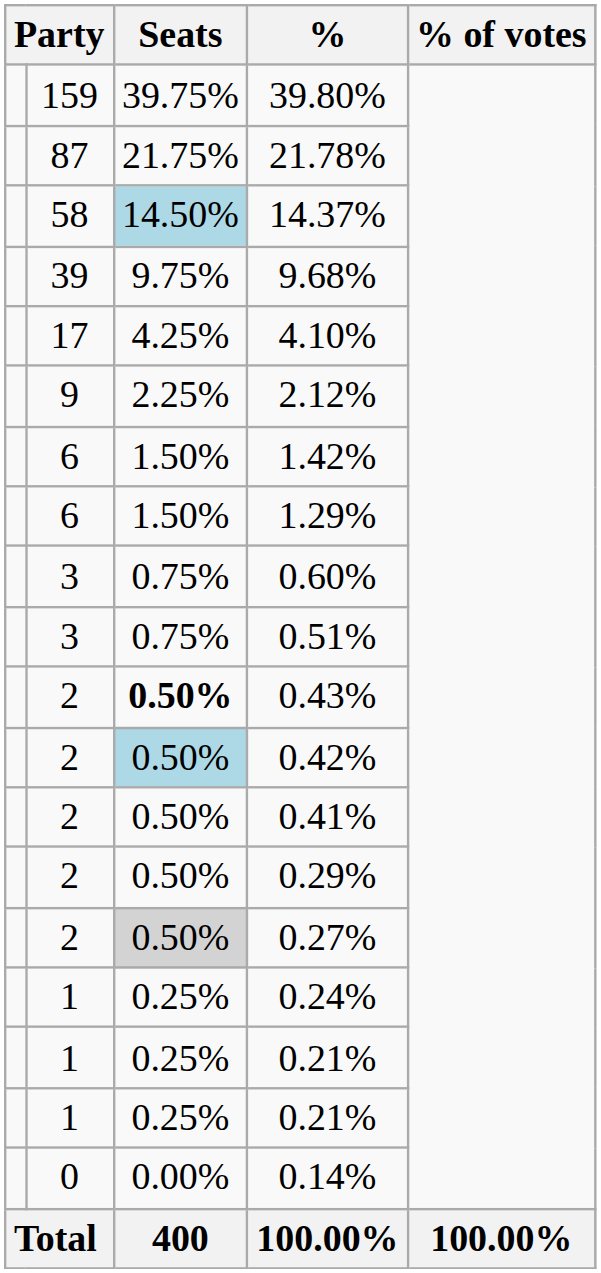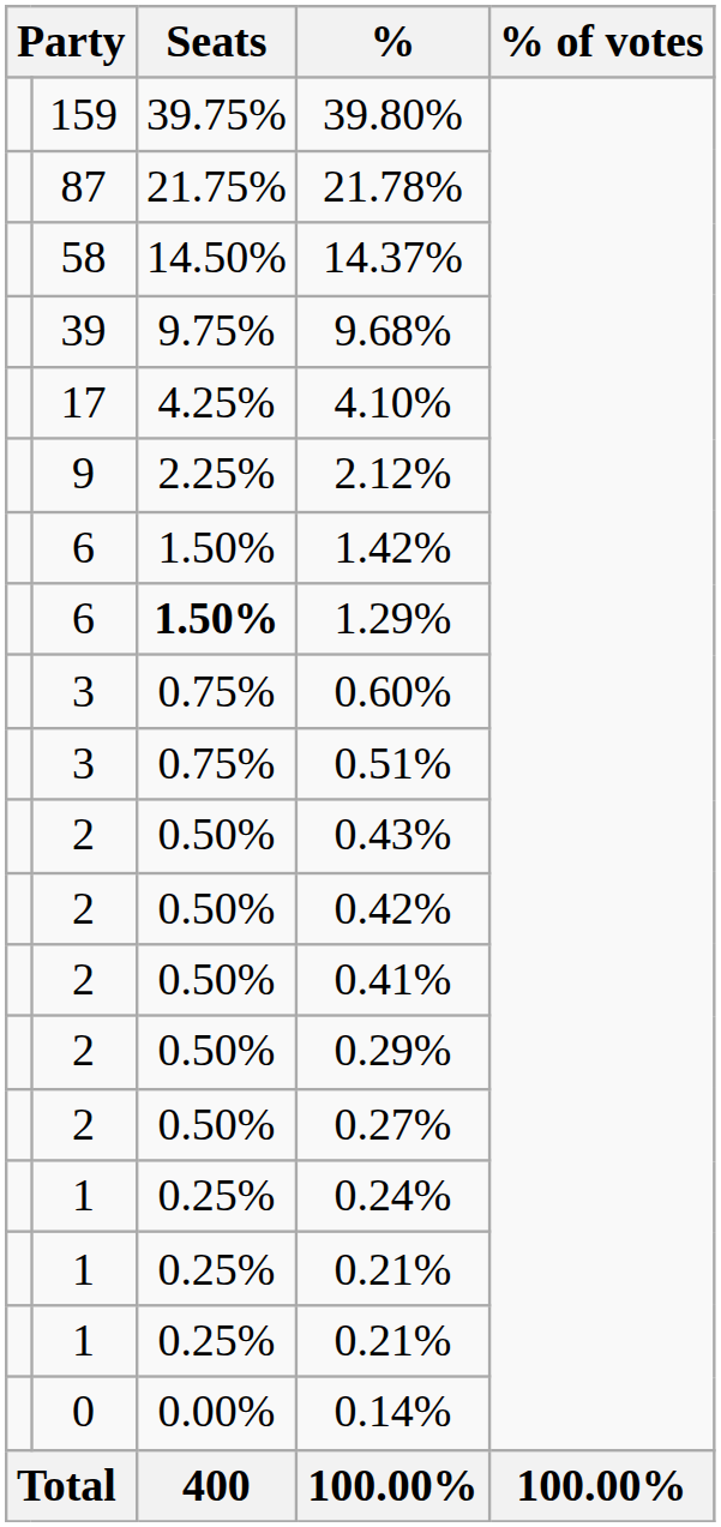14.37% | Seats: lightblue background -> no background
1.29% | Seats: normal -> bold
0.43% | Seats: bold -> normal
0.42% | Seats: lightblue background -> no background
0.27% | Seats: lightgrey background -> no background
